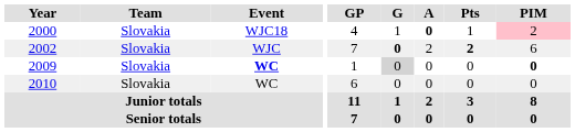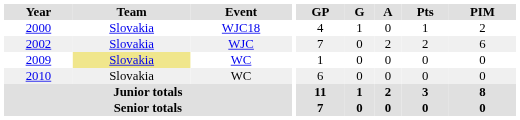2000 | A: bold -> normal
2000 | PIM: pink background -> no background
2002 | G: bold -> normal
2002 | Pts: bold -> normal
2009 | Team: no background -> khaki background
2009 | Event: bold -> normal
2009 | G: lightgrey background -> no background
2009 | PIM: bold -> normal
